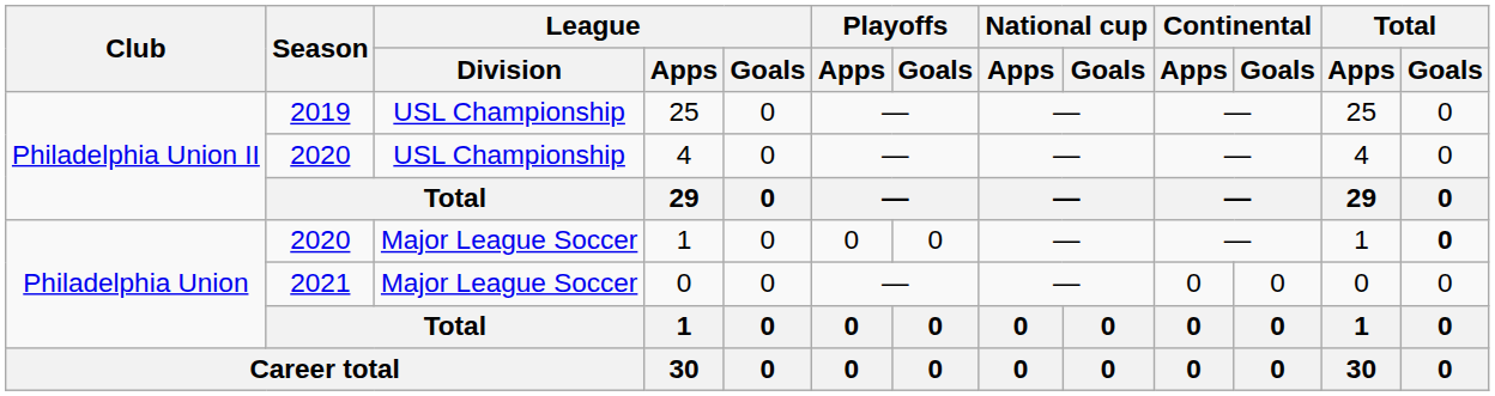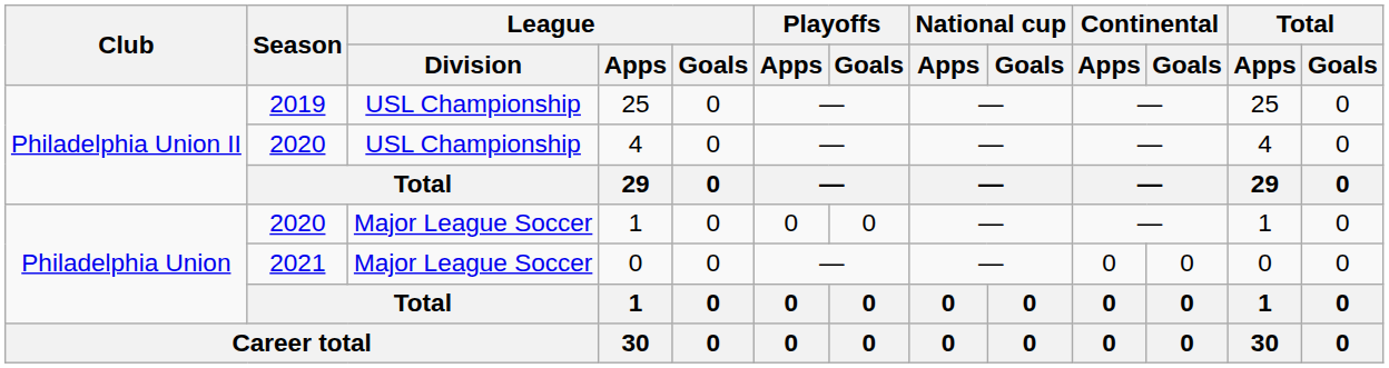2020 / 1 | Total / Goals: bold -> normal
